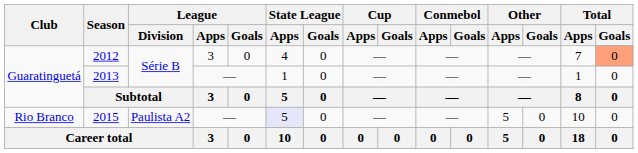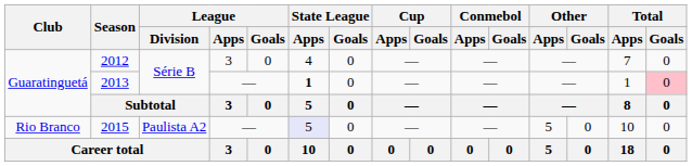2012 | Total / Goals: lightsalmon background -> no background
2013 | State League / Apps: normal -> bold
2013 | Total / Goals: no background -> pink background
